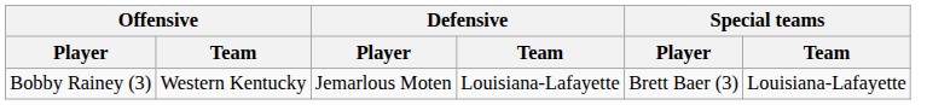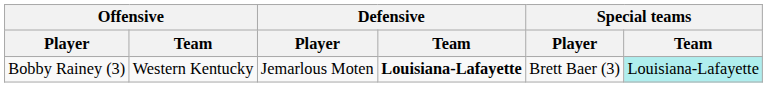Bobby Rainey (3) | Defensive / Team: normal -> bold
Bobby Rainey (3) | Special teams / Team: no background -> paleturquoise background
